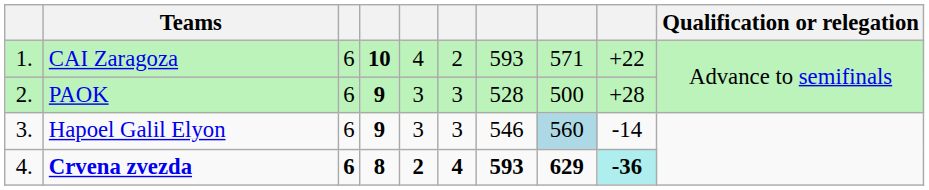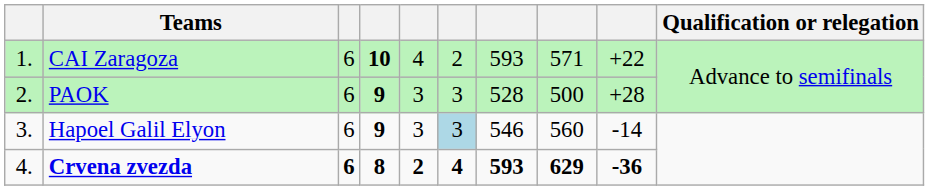Hapoel Galil Elyon | column 6: no background -> lightblue background
Hapoel Galil Elyon | column 8: lightblue background -> no background
Crvena zvezda | column 9: paleturquoise background -> no background
